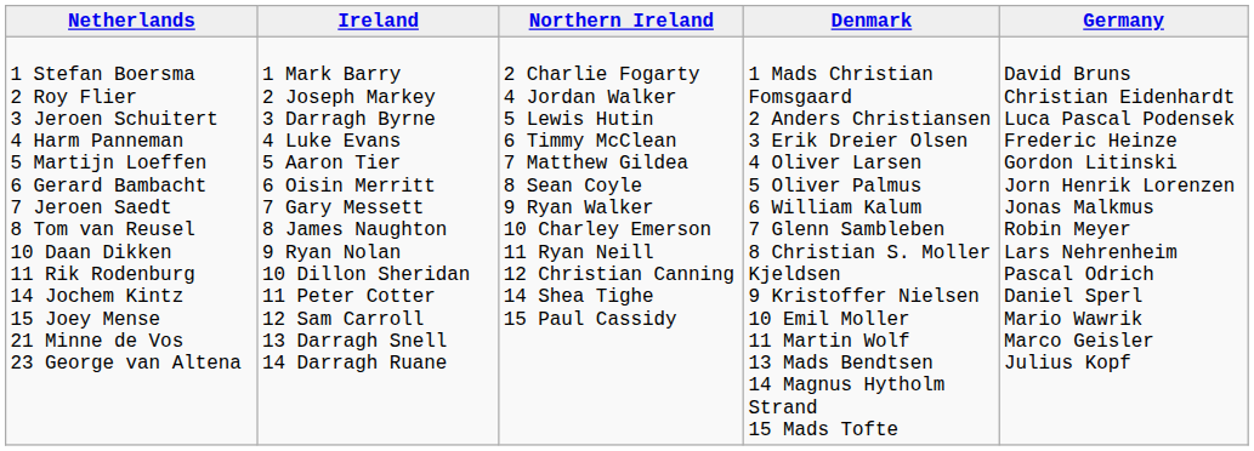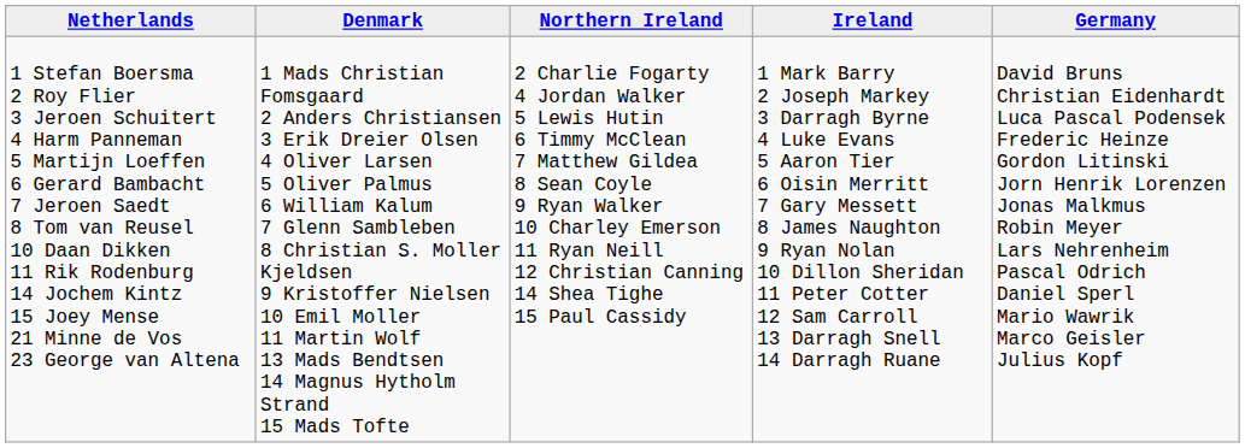columns swapped: Ireland <-> Denmark
